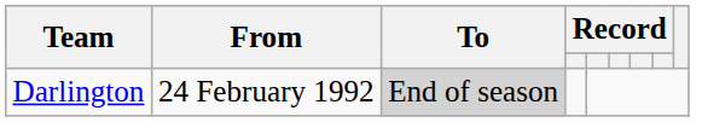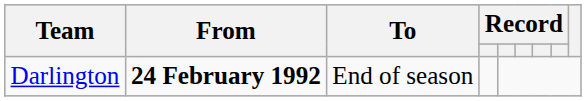Darlington | From: normal -> bold
Darlington | To: lightgrey background -> no background
